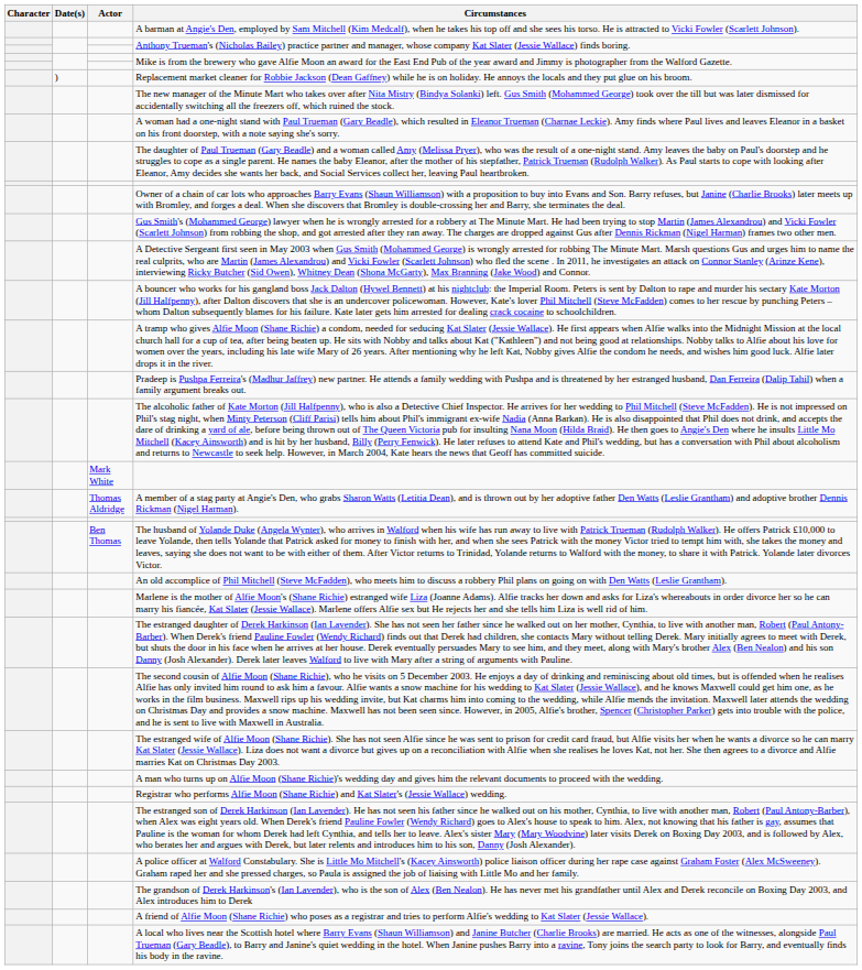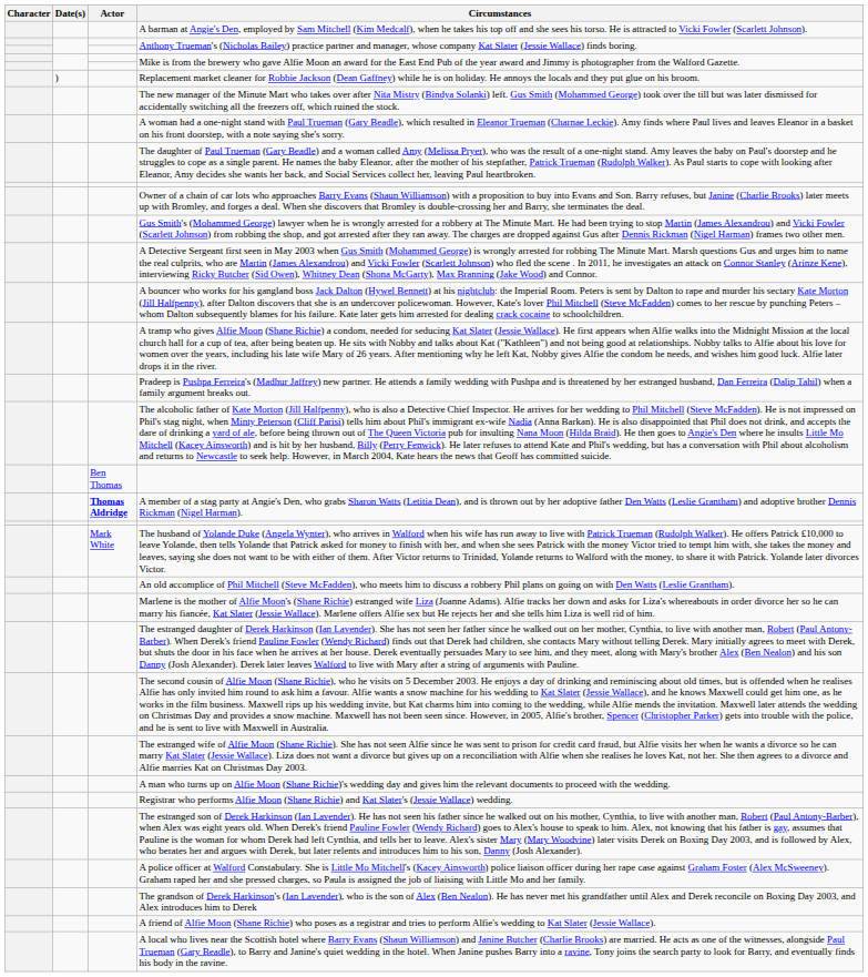row 19 | Actor: Mark White -> Ben Thomas
row 20 | Actor: normal -> bold
row 22 | Actor: Ben Thomas -> Mark White
